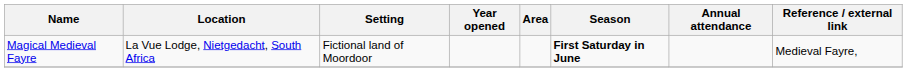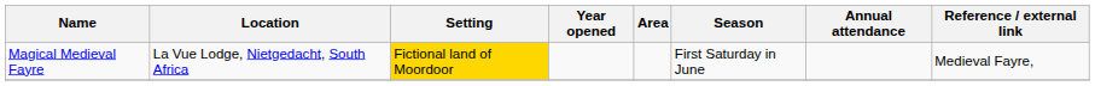Magical Medieval Fayre | Setting: no background -> gold background
Magical Medieval Fayre | Season: bold -> normal
